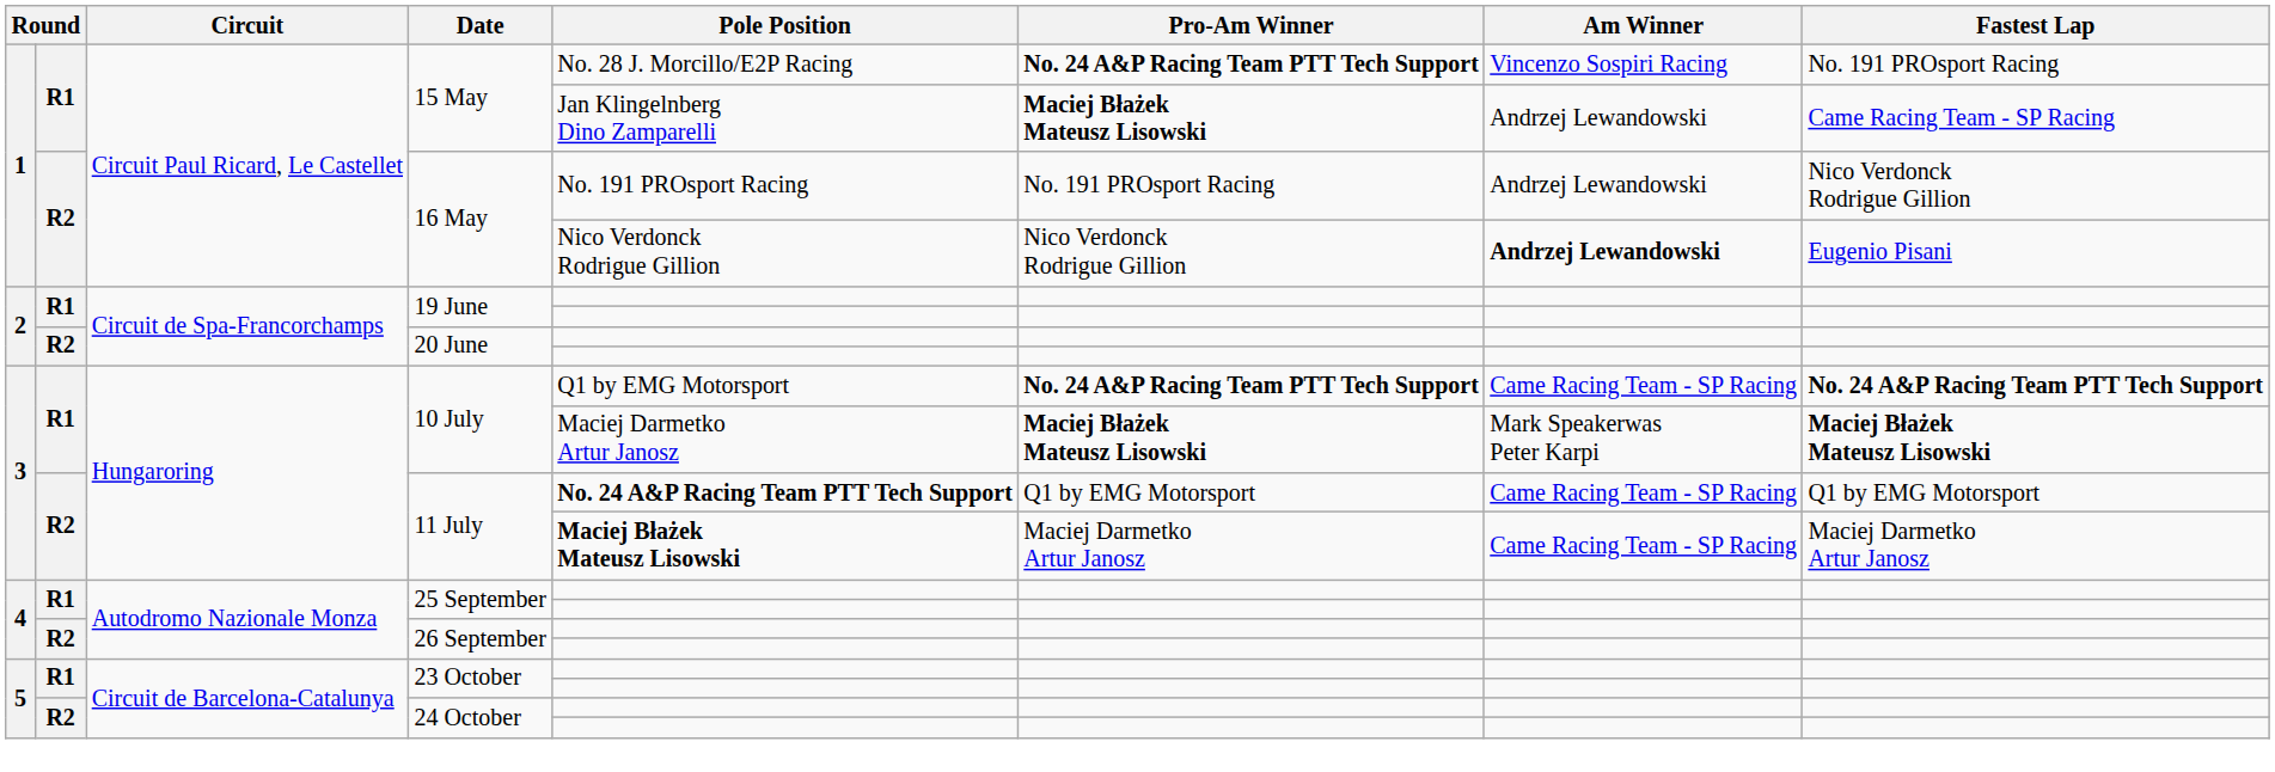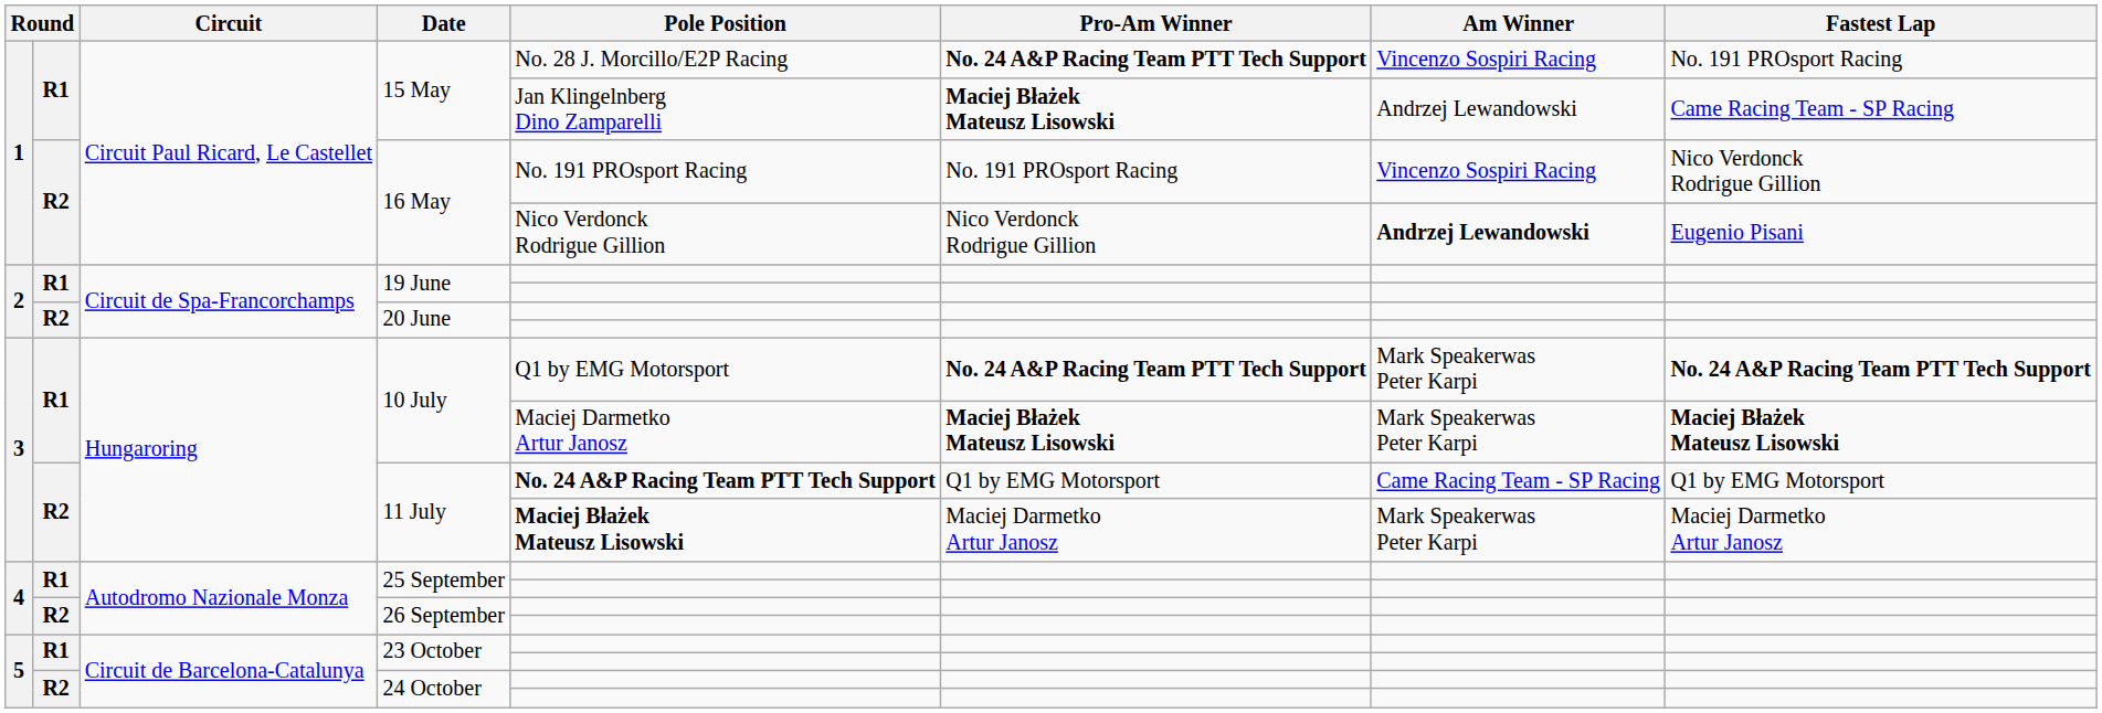row 4 | Am Winner: Andrzej Lewandowski -> Vincenzo Sospiri Racing
row 10 | Am Winner: Came Racing Team - SP Racing -> Mark Speakerwas Peter Karpi
row 13 | Am Winner: Came Racing Team - SP Racing -> Mark Speakerwas Peter Karpi
